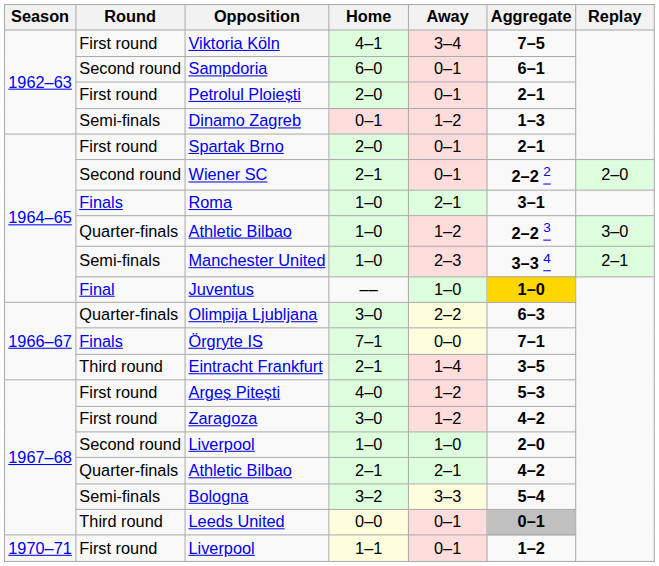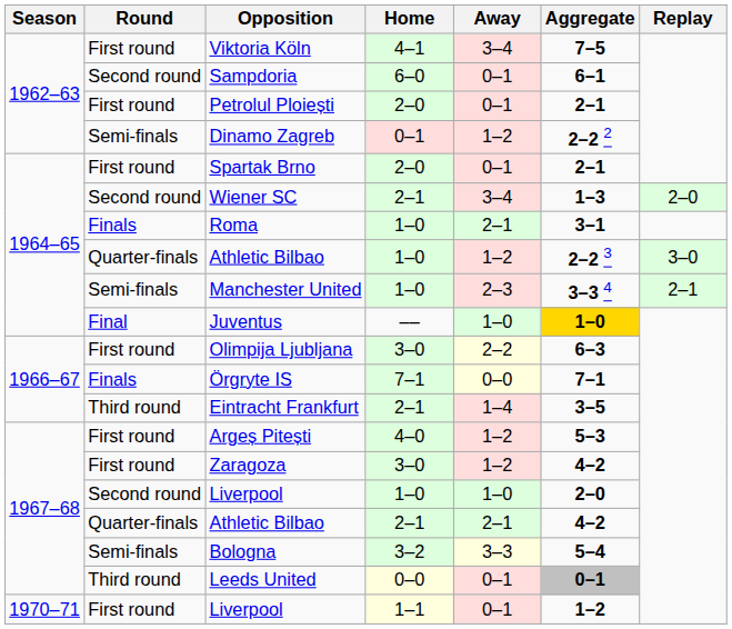Dinamo Zagreb | Aggregate: 1–3 -> 2–2 2
Wiener SC | Away: 0–1 -> 3–4
Wiener SC | Aggregate: 2–2 2 -> 1–3
Olimpija Ljubljana | Round: Quarter-finals -> First round
